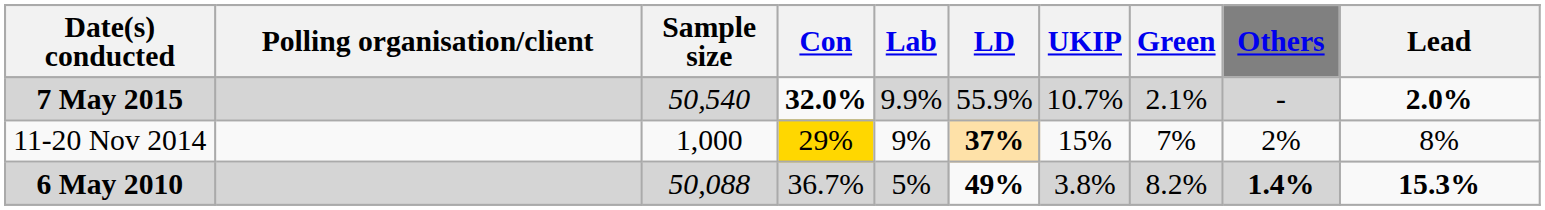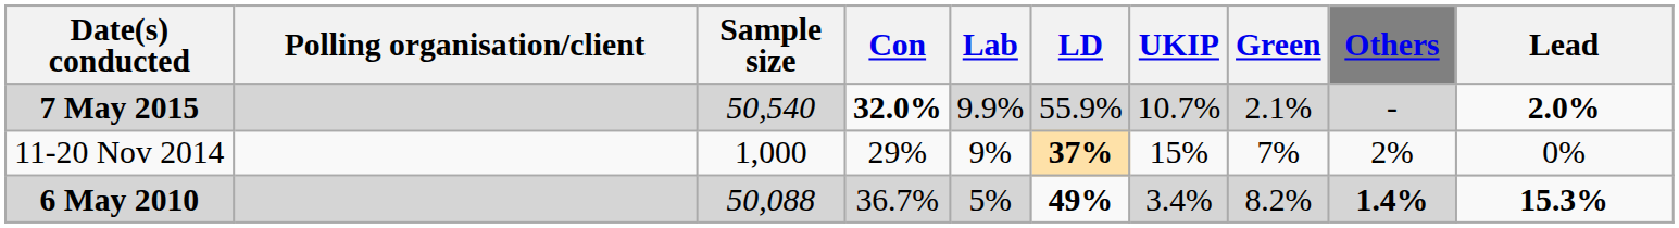11-20 Nov 2014 | Con: gold background -> no background
11-20 Nov 2014 | Lead: 8% -> 0%
6 May 2010 | UKIP: 3.8% -> 3.4%
